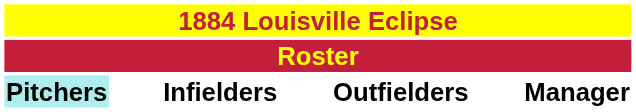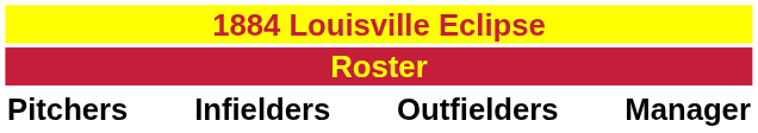Pitchers | column 1: paleturquoise background -> no background
